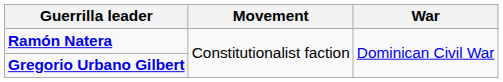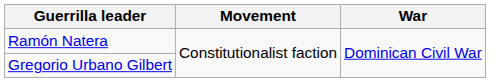Ramón Natera | Guerrilla leader: bold -> normal
Gregorio Urbano Gilbert | Guerrilla leader: bold -> normal
